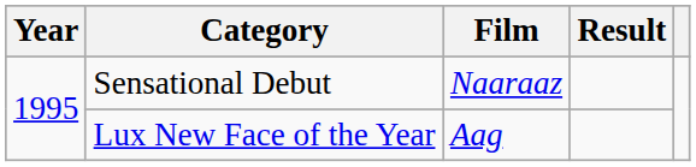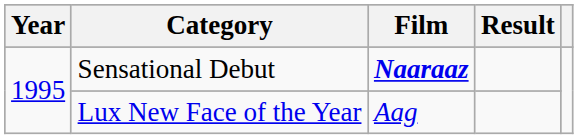Sensational Debut | Film: normal -> bold
